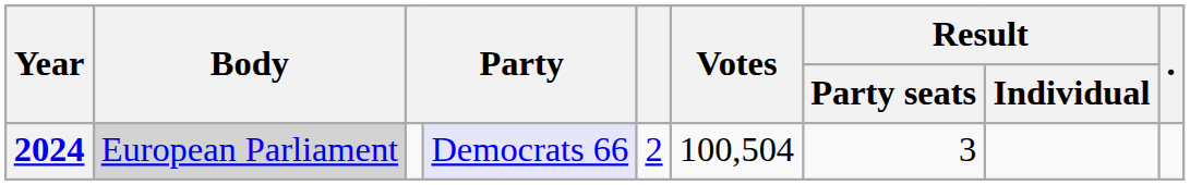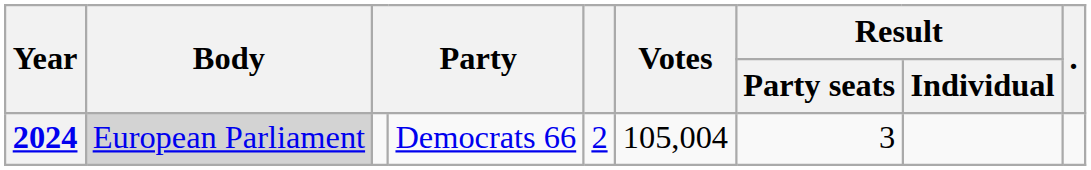2024 | column 4: lavender background -> no background
2024 | Votes: 100,504 -> 105,004
